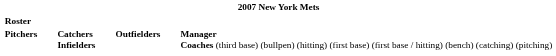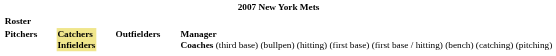Pitchers | column 2: no background -> khaki background
